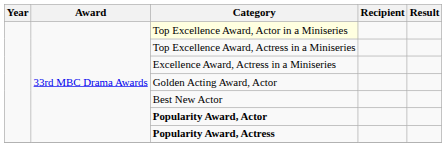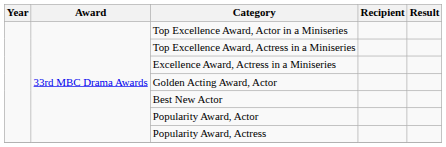Top Excellence Award, Actor in a Miniseries | Category: lightyellow background -> no background
Popularity Award, Actor | Category: bold -> normal
Popularity Award, Actress | Category: bold -> normal
